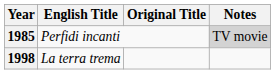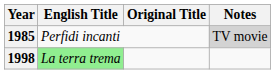1998 | English Title: no background -> lightgreen background
